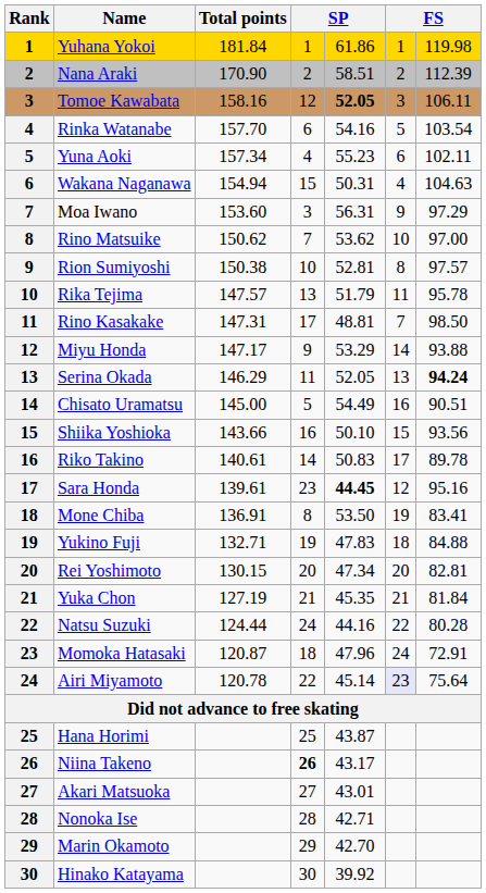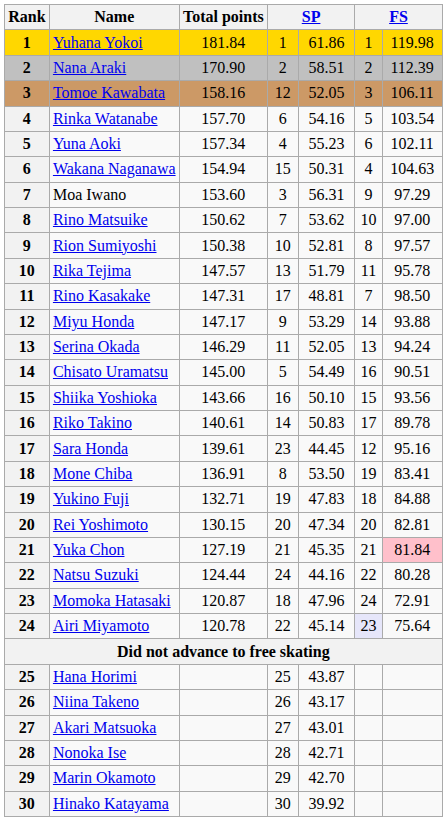Tomoe Kawabata | column 5: bold -> normal
Serina Okada | column 7: bold -> normal
Sara Honda | column 5: bold -> normal
Yuka Chon | column 7: no background -> pink background
Niina Takeno | column 4: bold -> normal
